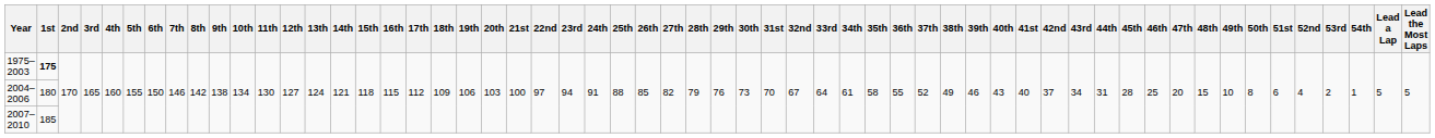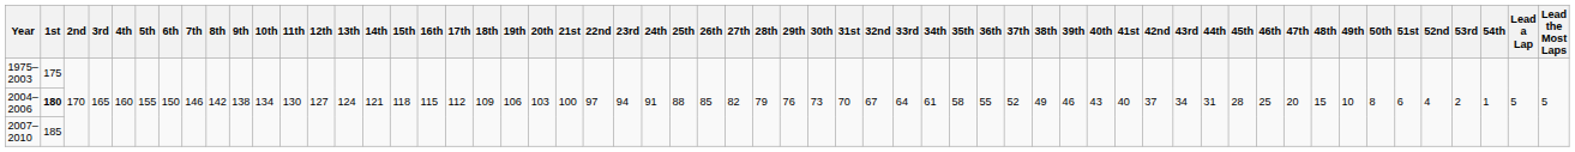1975–2003 | 1st: bold -> normal
2004–2006 | 1st: normal -> bold
